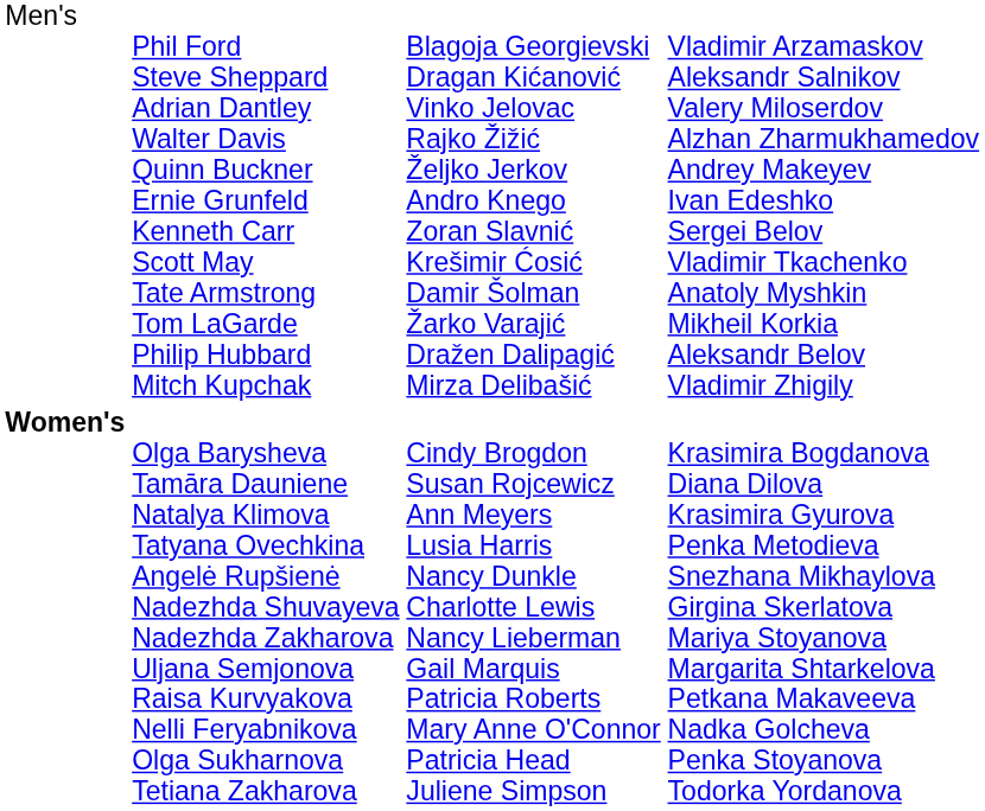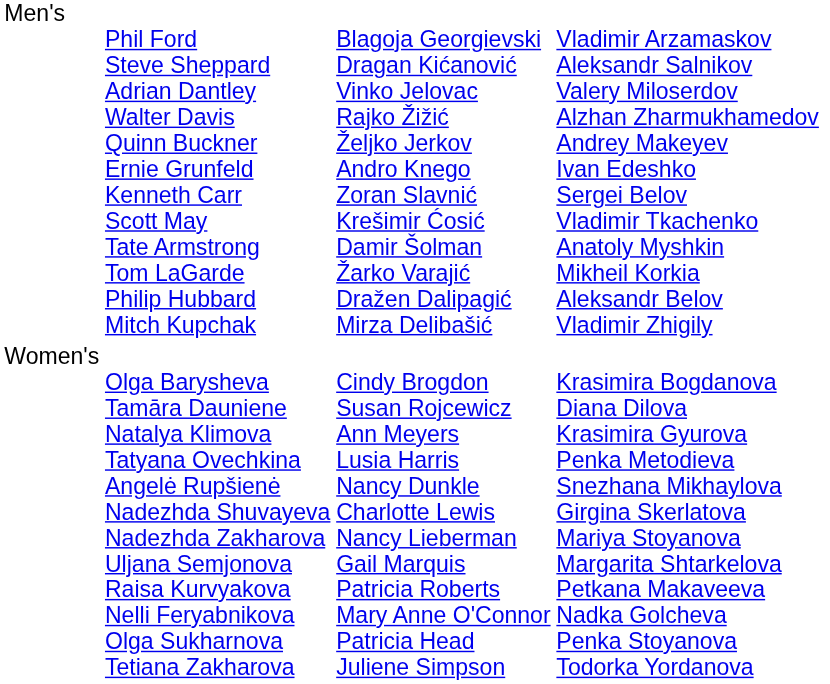Women's | column 1: bold -> normal
